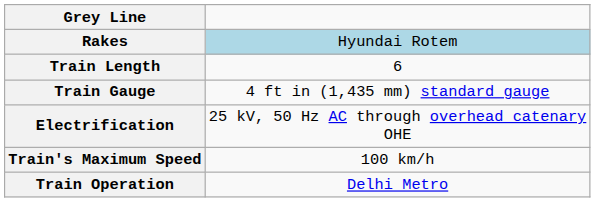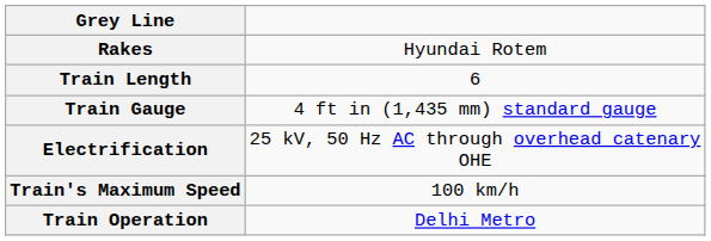Rakes | column 2: lightblue background -> no background
